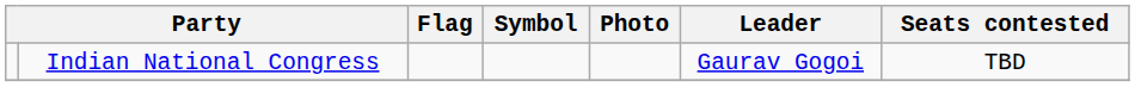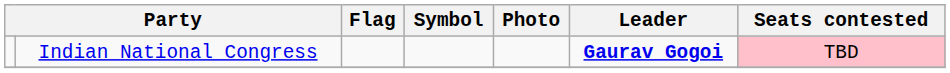Indian National Congress | Leader: normal -> bold
Indian National Congress | Seats contested: no background -> pink background
